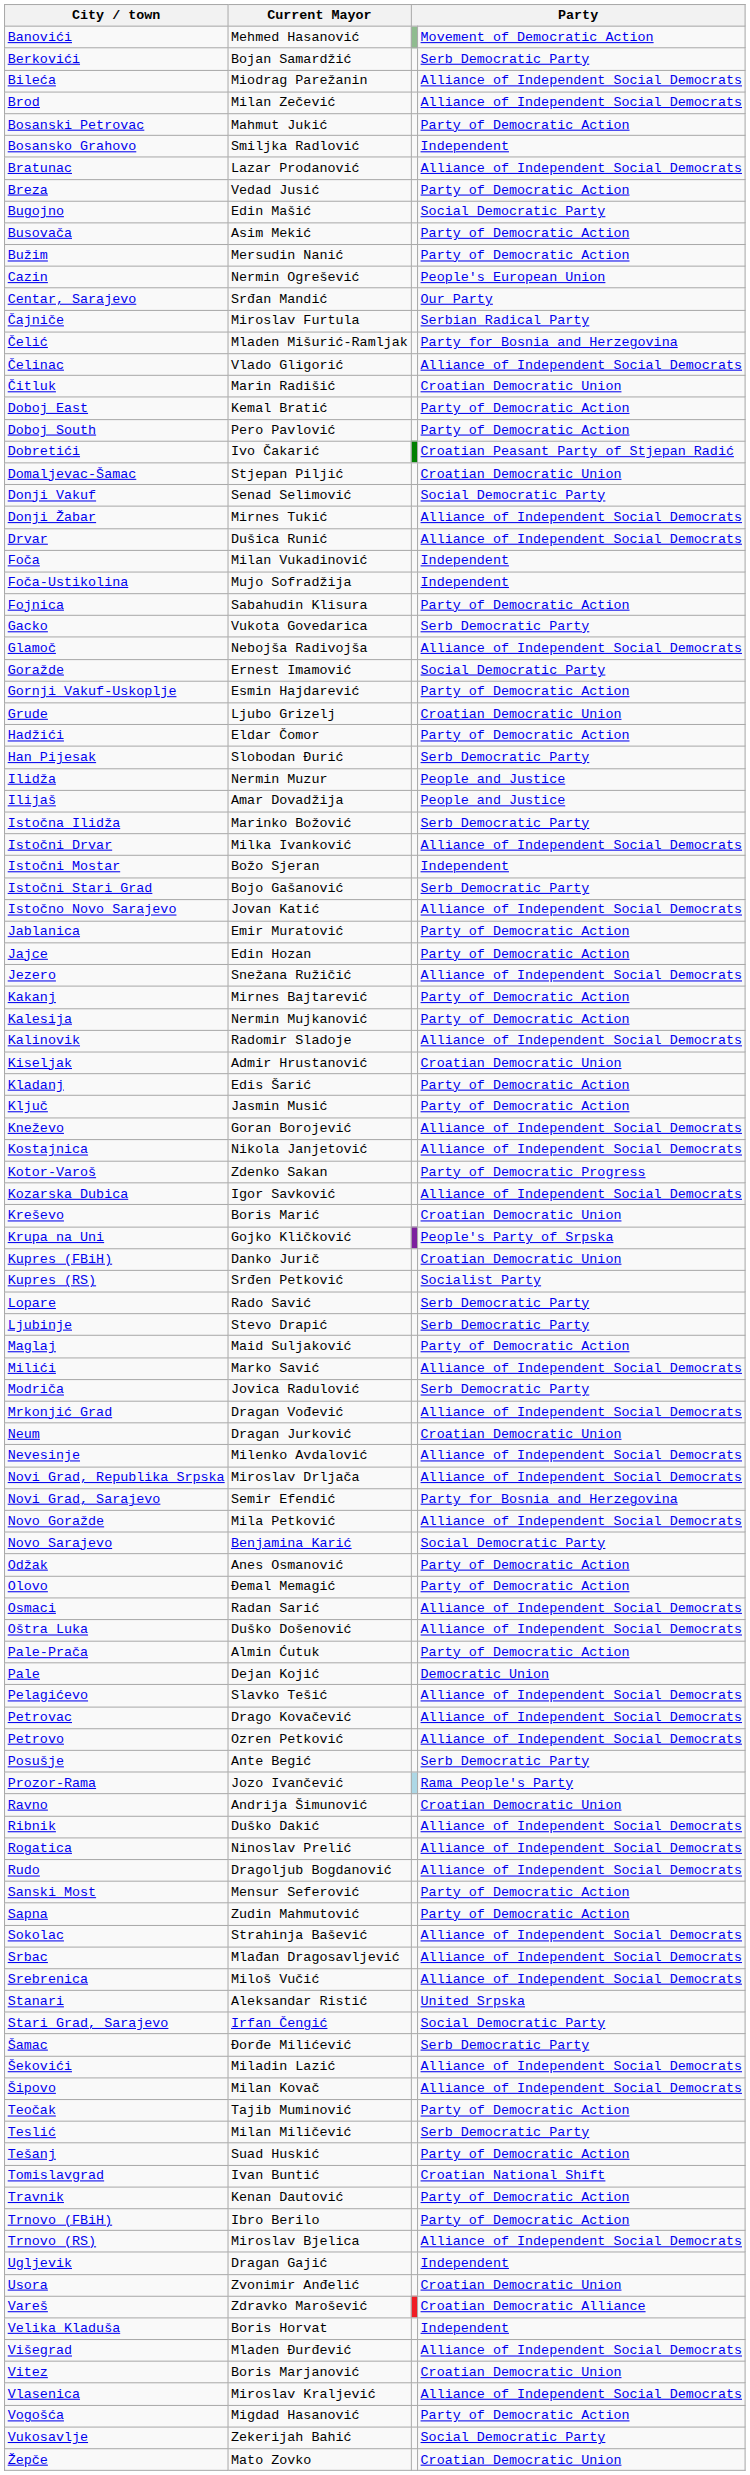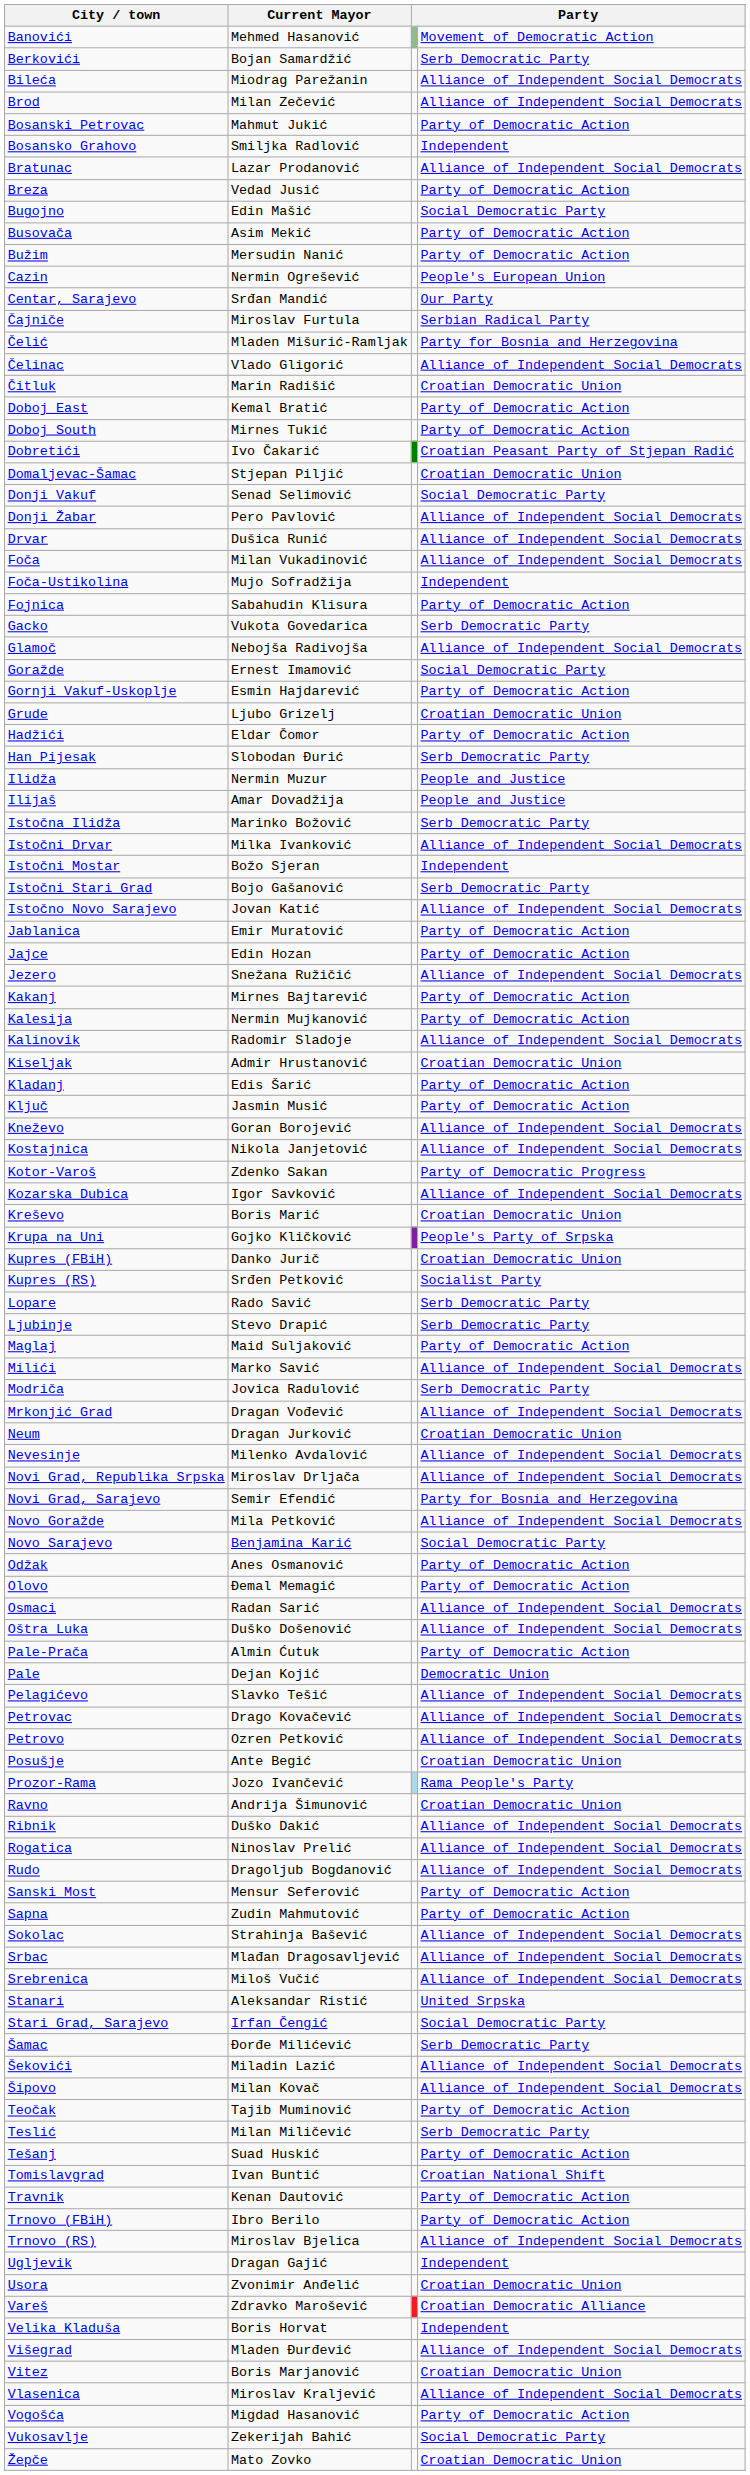Doboj South | Current Mayor: Pero Pavlović -> Mirnes Tukić
Donji Žabar | Current Mayor: Mirnes Tukić -> Pero Pavlović
Foča | column 4: Independent -> Alliance of Independent Social Democrats
Posušje | column 4: Serb Democratic Party -> Croatian Democratic Union
